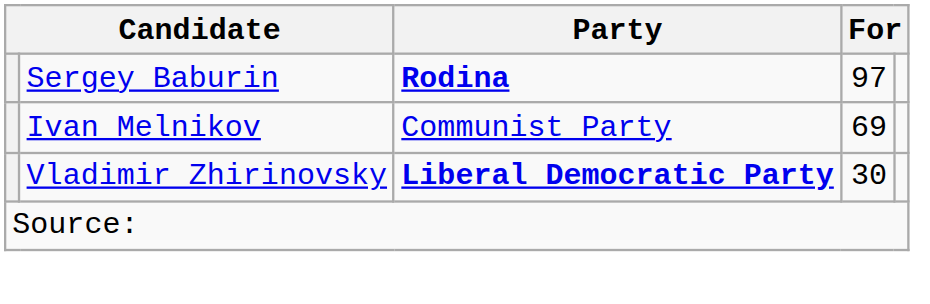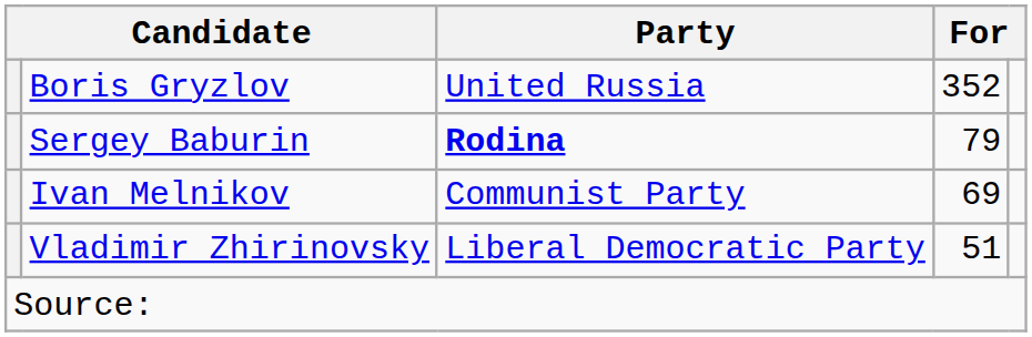+ row: Boris Gryzlov | United Russia | 352
Sergey Baburin | column 4: 97 -> 79
Vladimir Zhirinovsky | Party: bold -> normal
Vladimir Zhirinovsky | column 4: 30 -> 51
